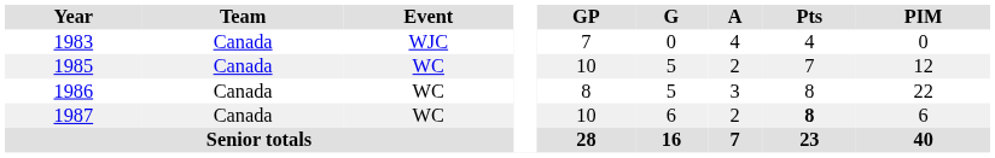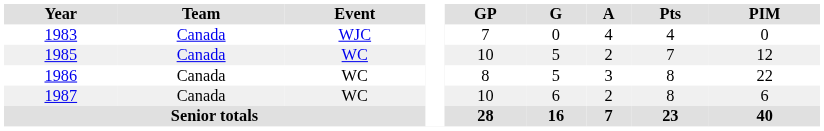1987 | Pts: bold -> normal
